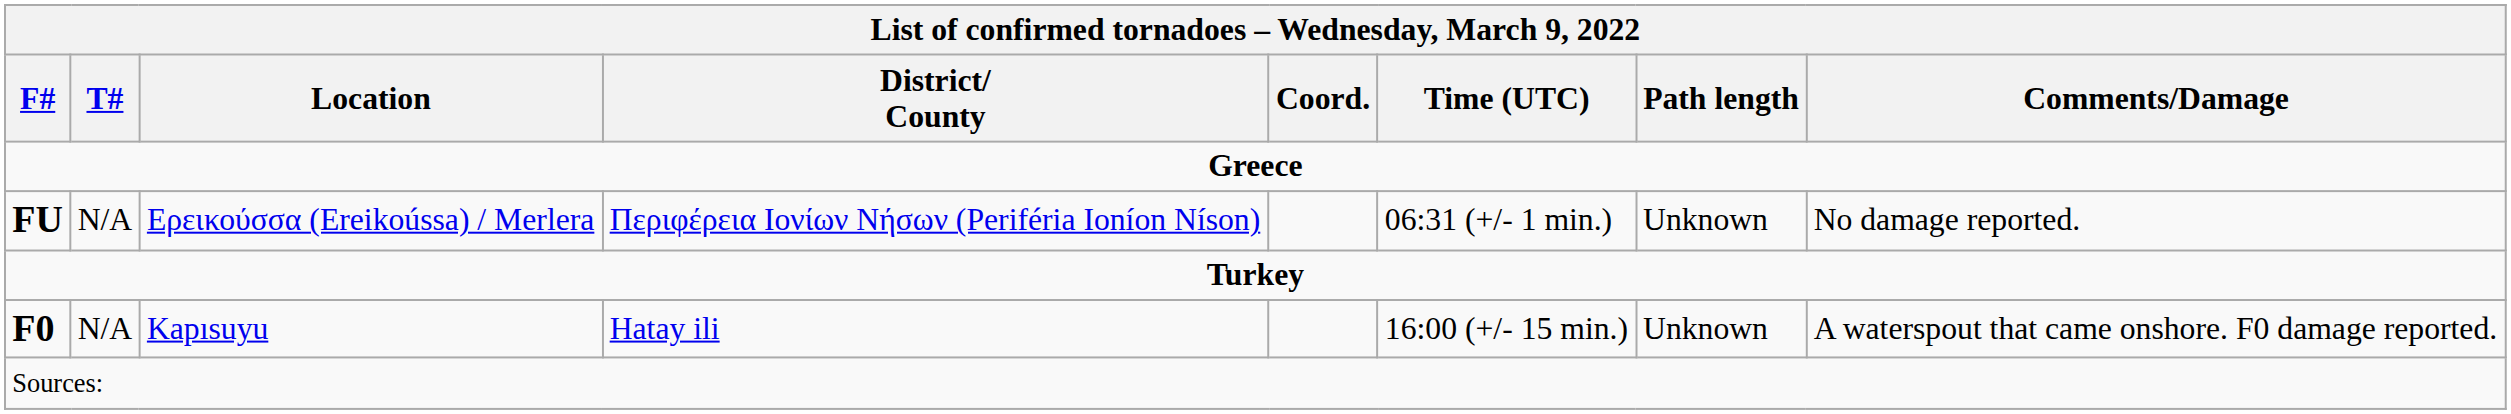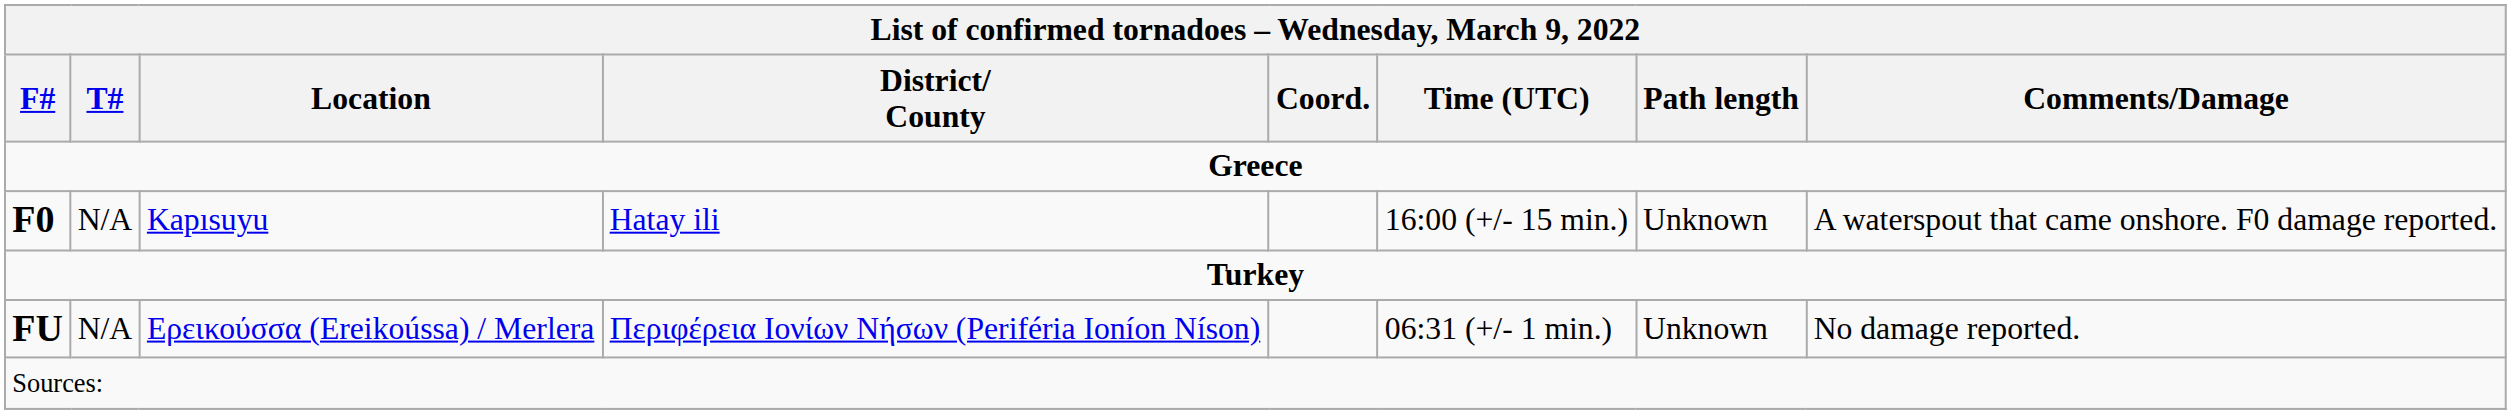rows swapped: FU <-> F0
